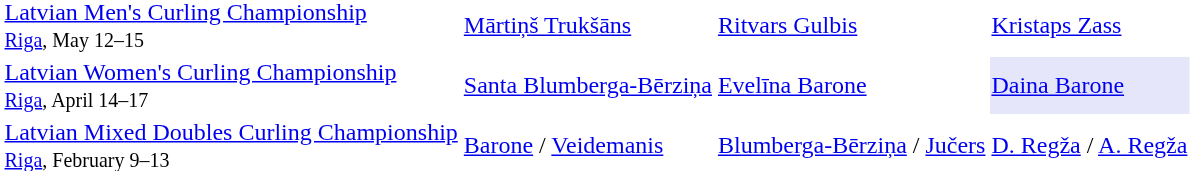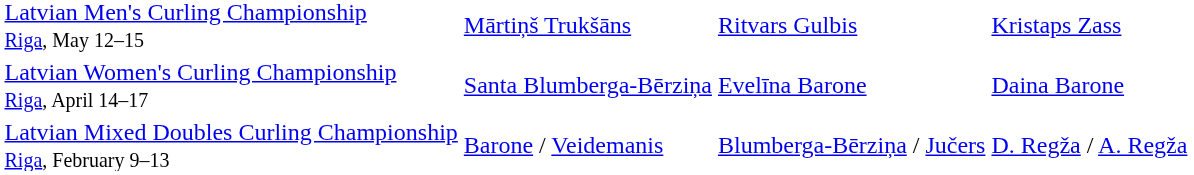Latvian Women's Curling Championship Riga, April 14–17 | column 4: lavender background -> no background
